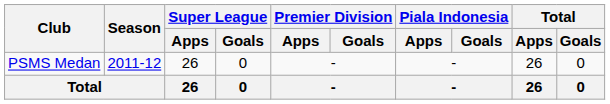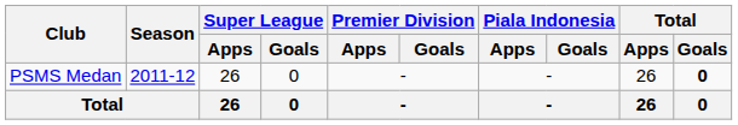PSMS Medan | Total / Goals: normal -> bold
